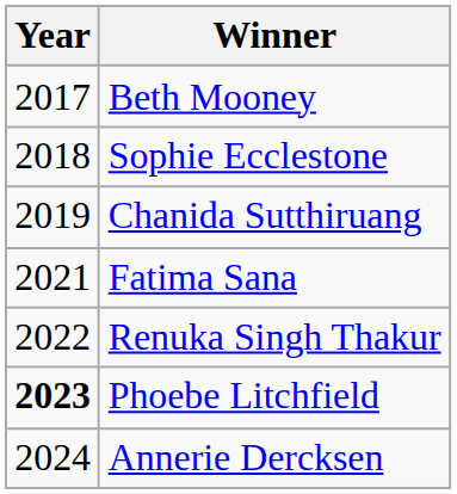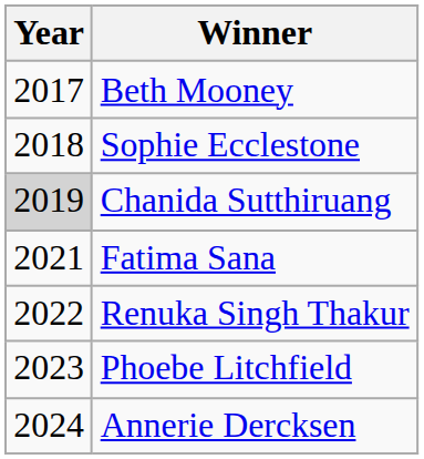Chanida Sutthiruang | Year: no background -> lightgrey background
Phoebe Litchfield | Year: bold -> normal
